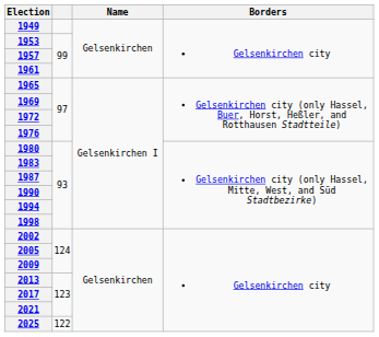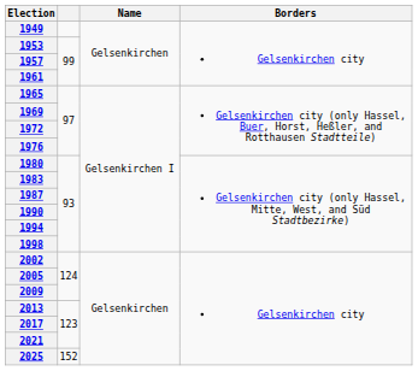2025 | column 2: 122 -> 152
